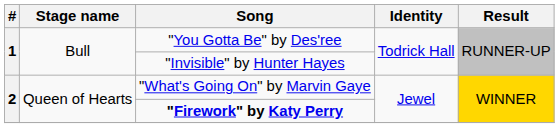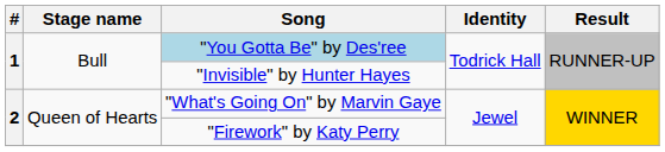"You Gotta Be" by Des'ree | Song: no background -> lightblue background
"Firework" by Katy Perry | Song: bold -> normal
